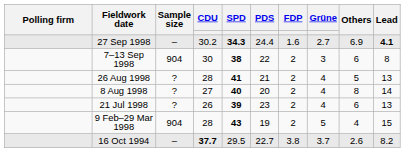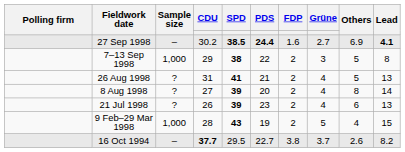27 Sep 1998 | SPD: 34.3 -> 38.5
27 Sep 1998 | PDS: normal -> bold
7–13 Sep 1998 | Sample size: 904 -> 1,000
7–13 Sep 1998 | CDU: 30 -> 29
7–13 Sep 1998 | Others: 6 -> 5
26 Aug 1998 | CDU: 28 -> 31
8 Aug 1998 | SPD: 40 -> 39
9 Feb–29 Mar 1998 | Sample size: 904 -> 1,000
